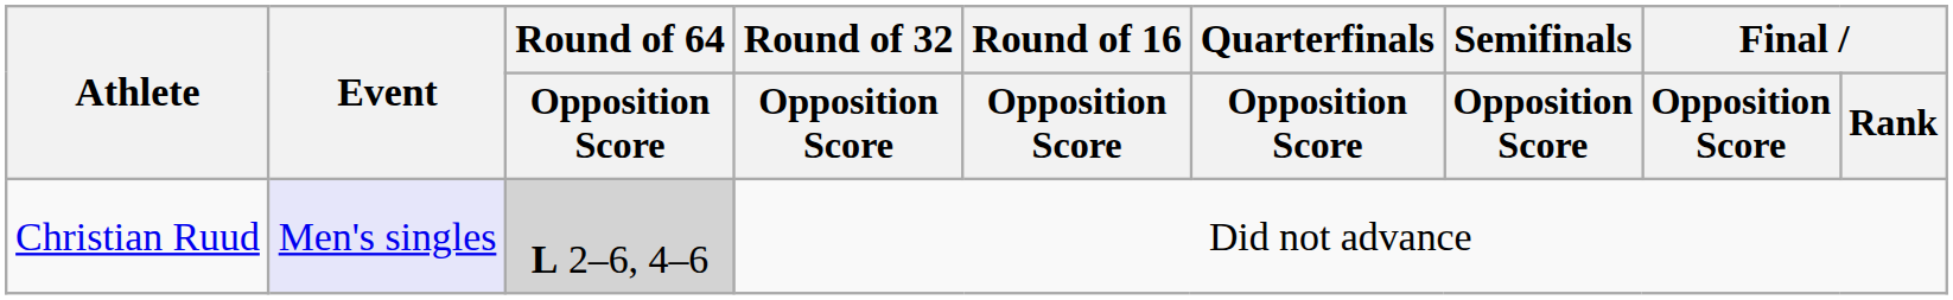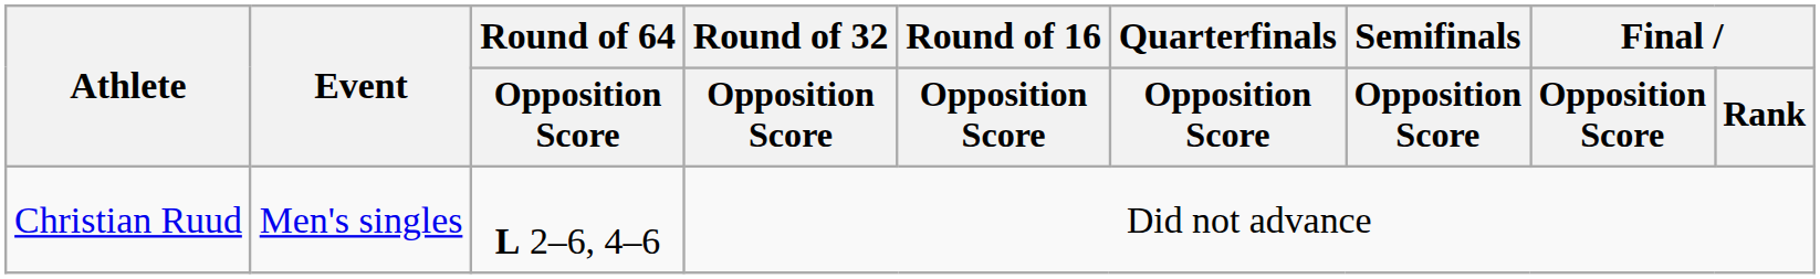Christian Ruud | Event: lavender background -> no background
Christian Ruud | Round of 64 / Opposition Score: lightgrey background -> no background
